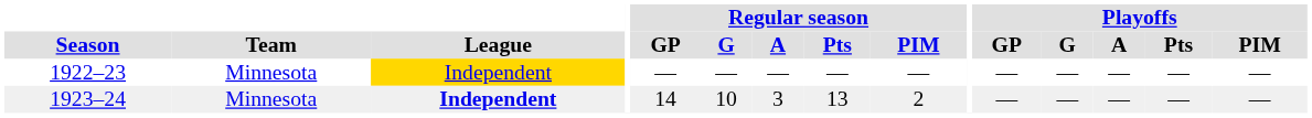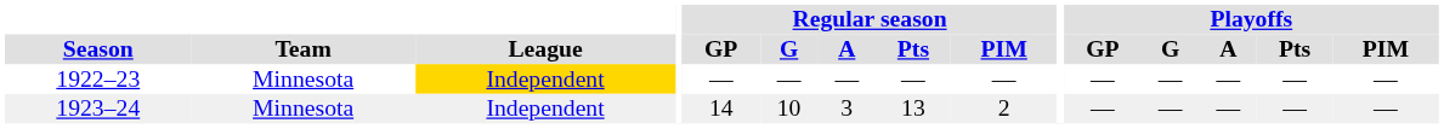1923–24 | League: bold -> normal
